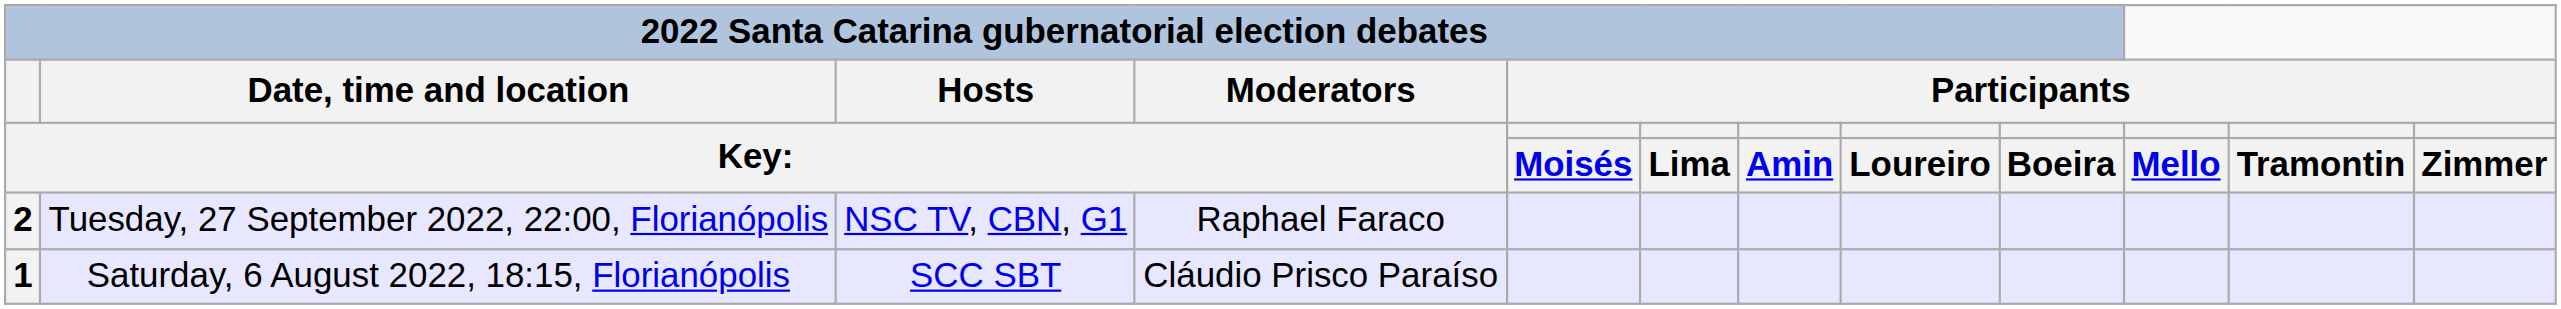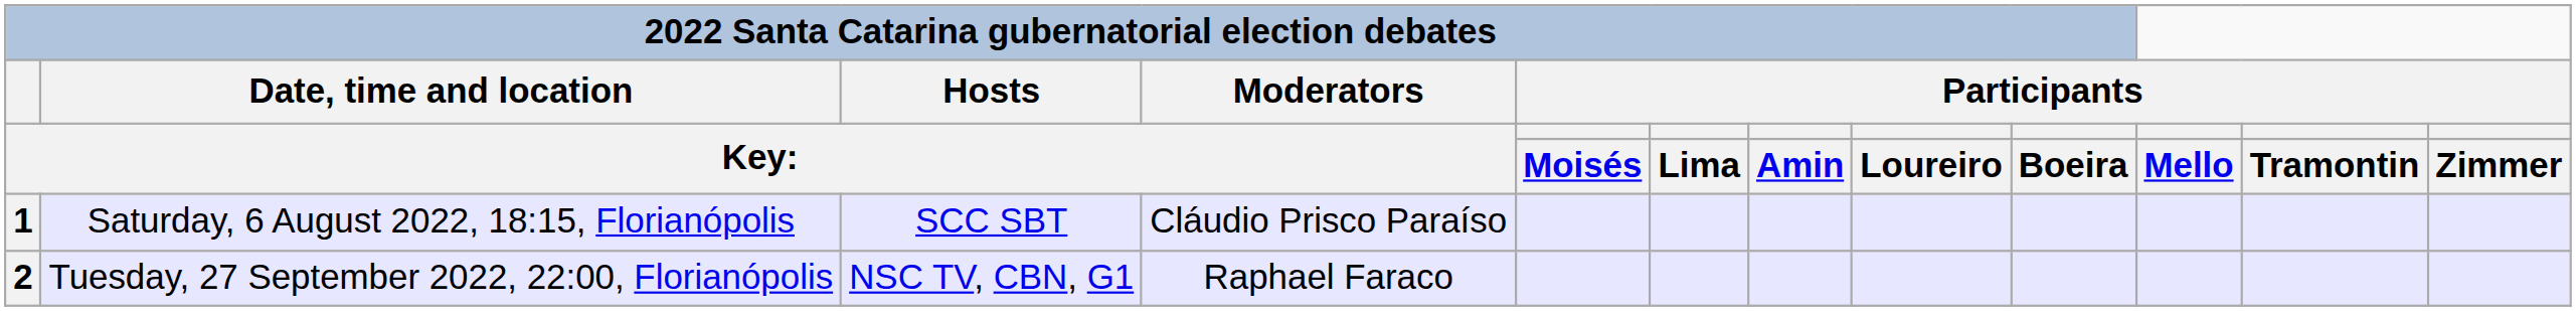rows swapped: 1 <-> 2
